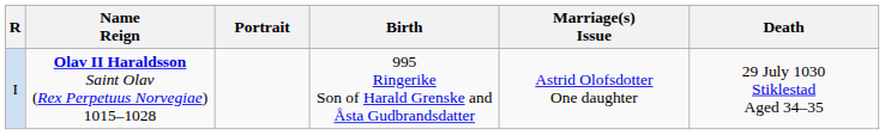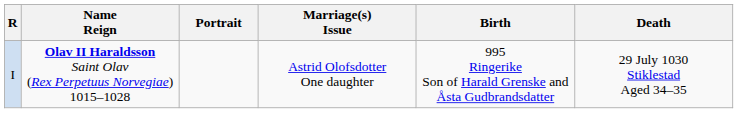columns swapped: Birth <-> Marriage(s) Issue
